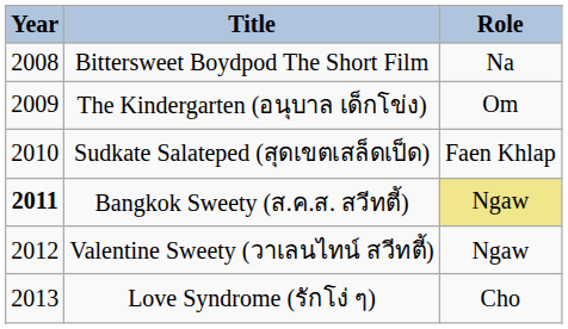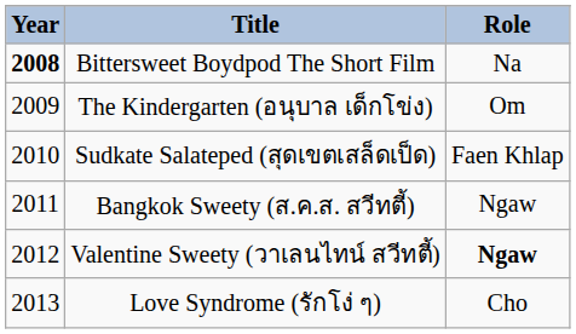Bittersweet Boydpod The Short Film | Year: normal -> bold
Bangkok Sweety (ส.ค.ส. สวีทตี้) | Year: bold -> normal
Bangkok Sweety (ส.ค.ส. สวีทตี้) | Role: khaki background -> no background
Valentine Sweety (วาเลนไทน์ สวีทตี้) | Role: normal -> bold
